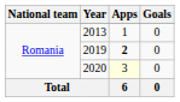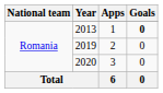2013 | Goals: normal -> bold
2019 | Apps: bold -> normal
2020 | Apps: lightyellow background -> no background
